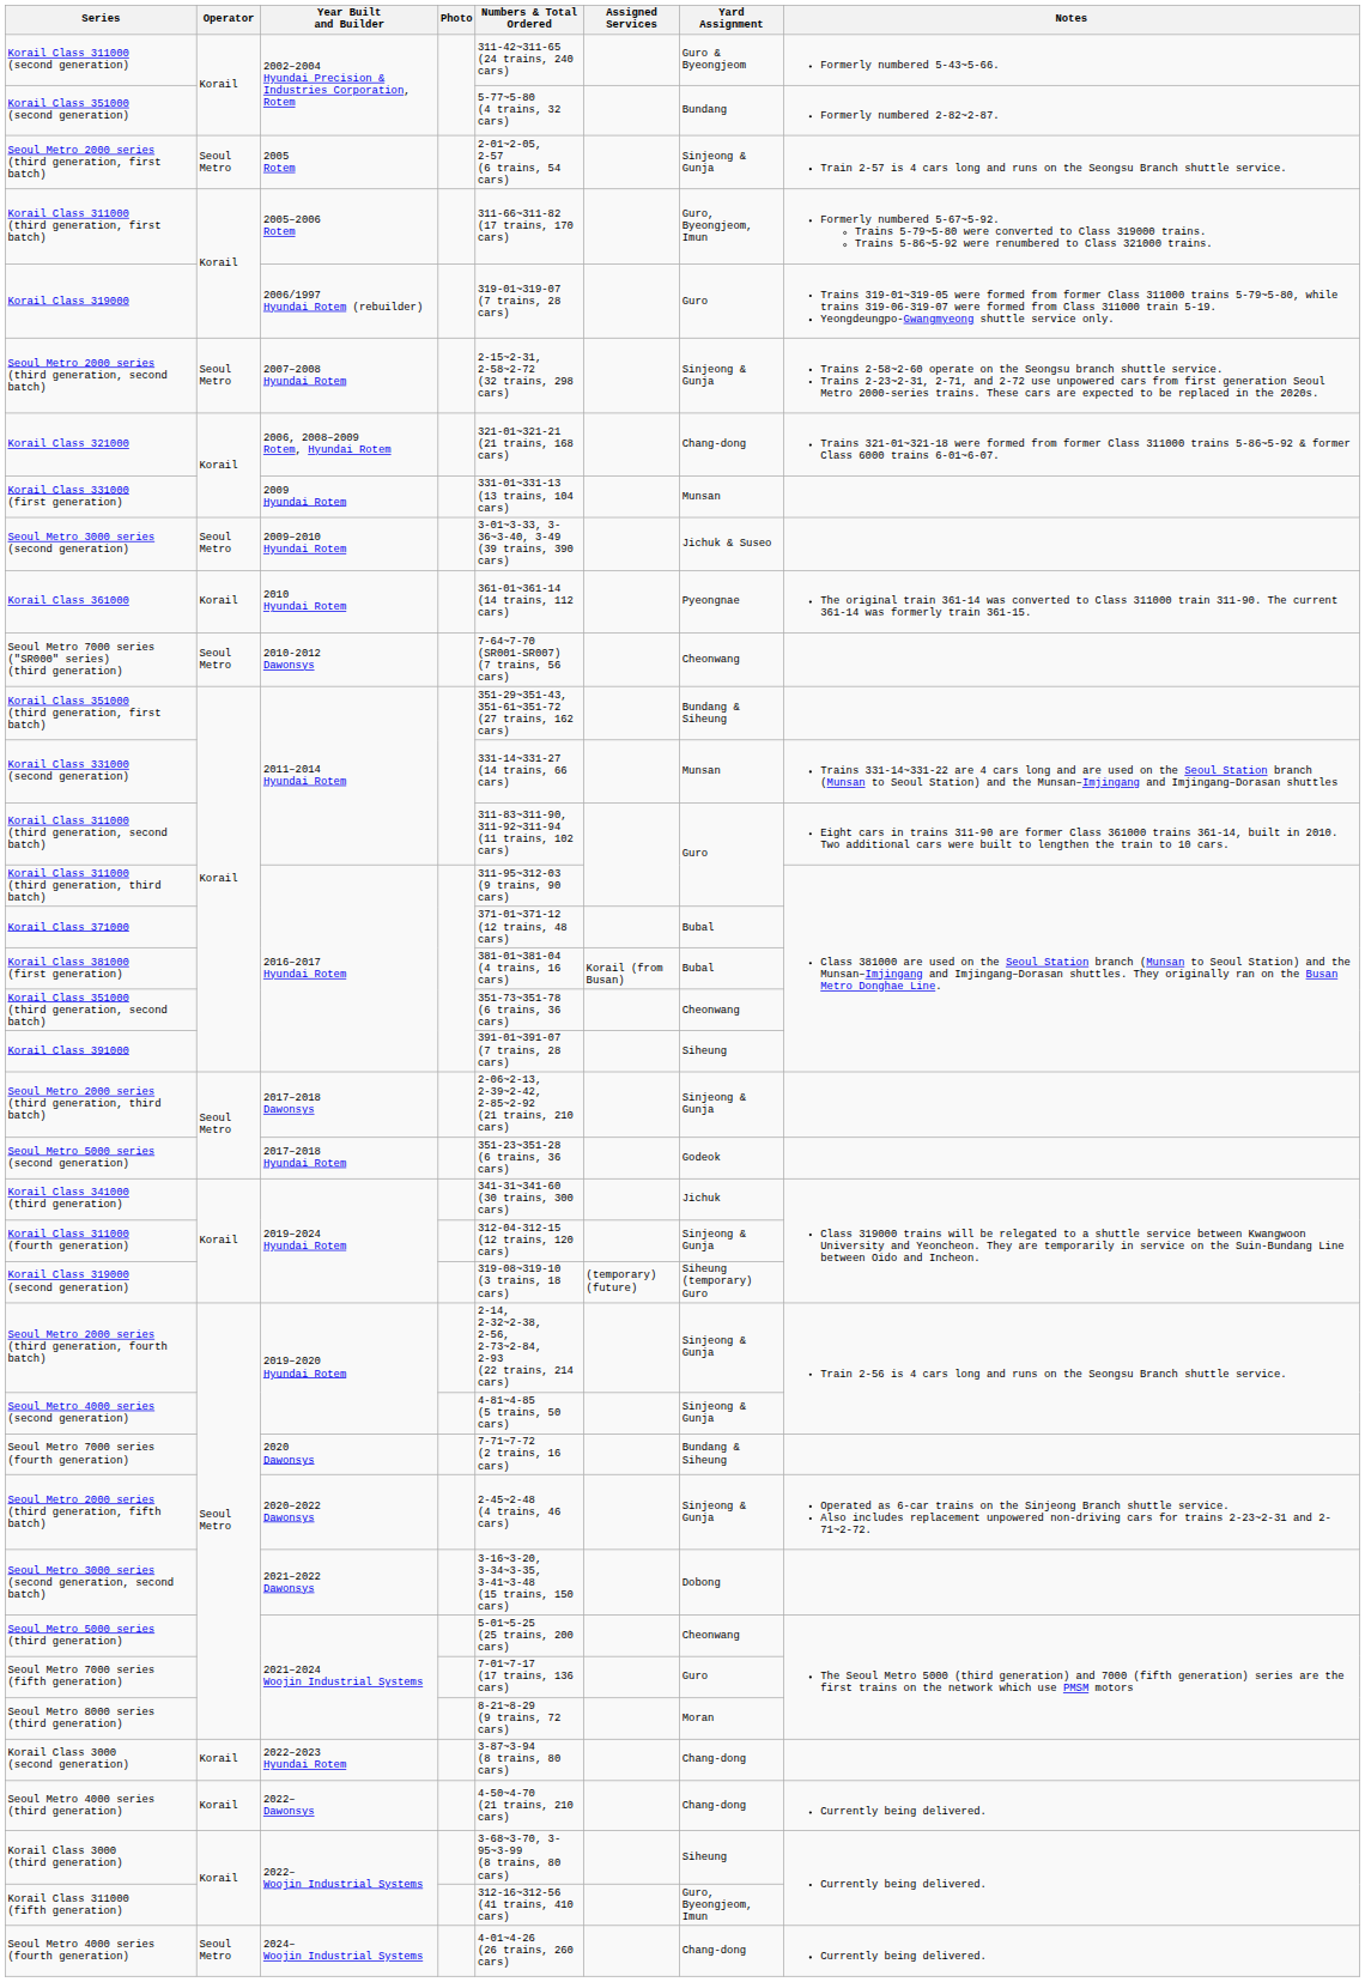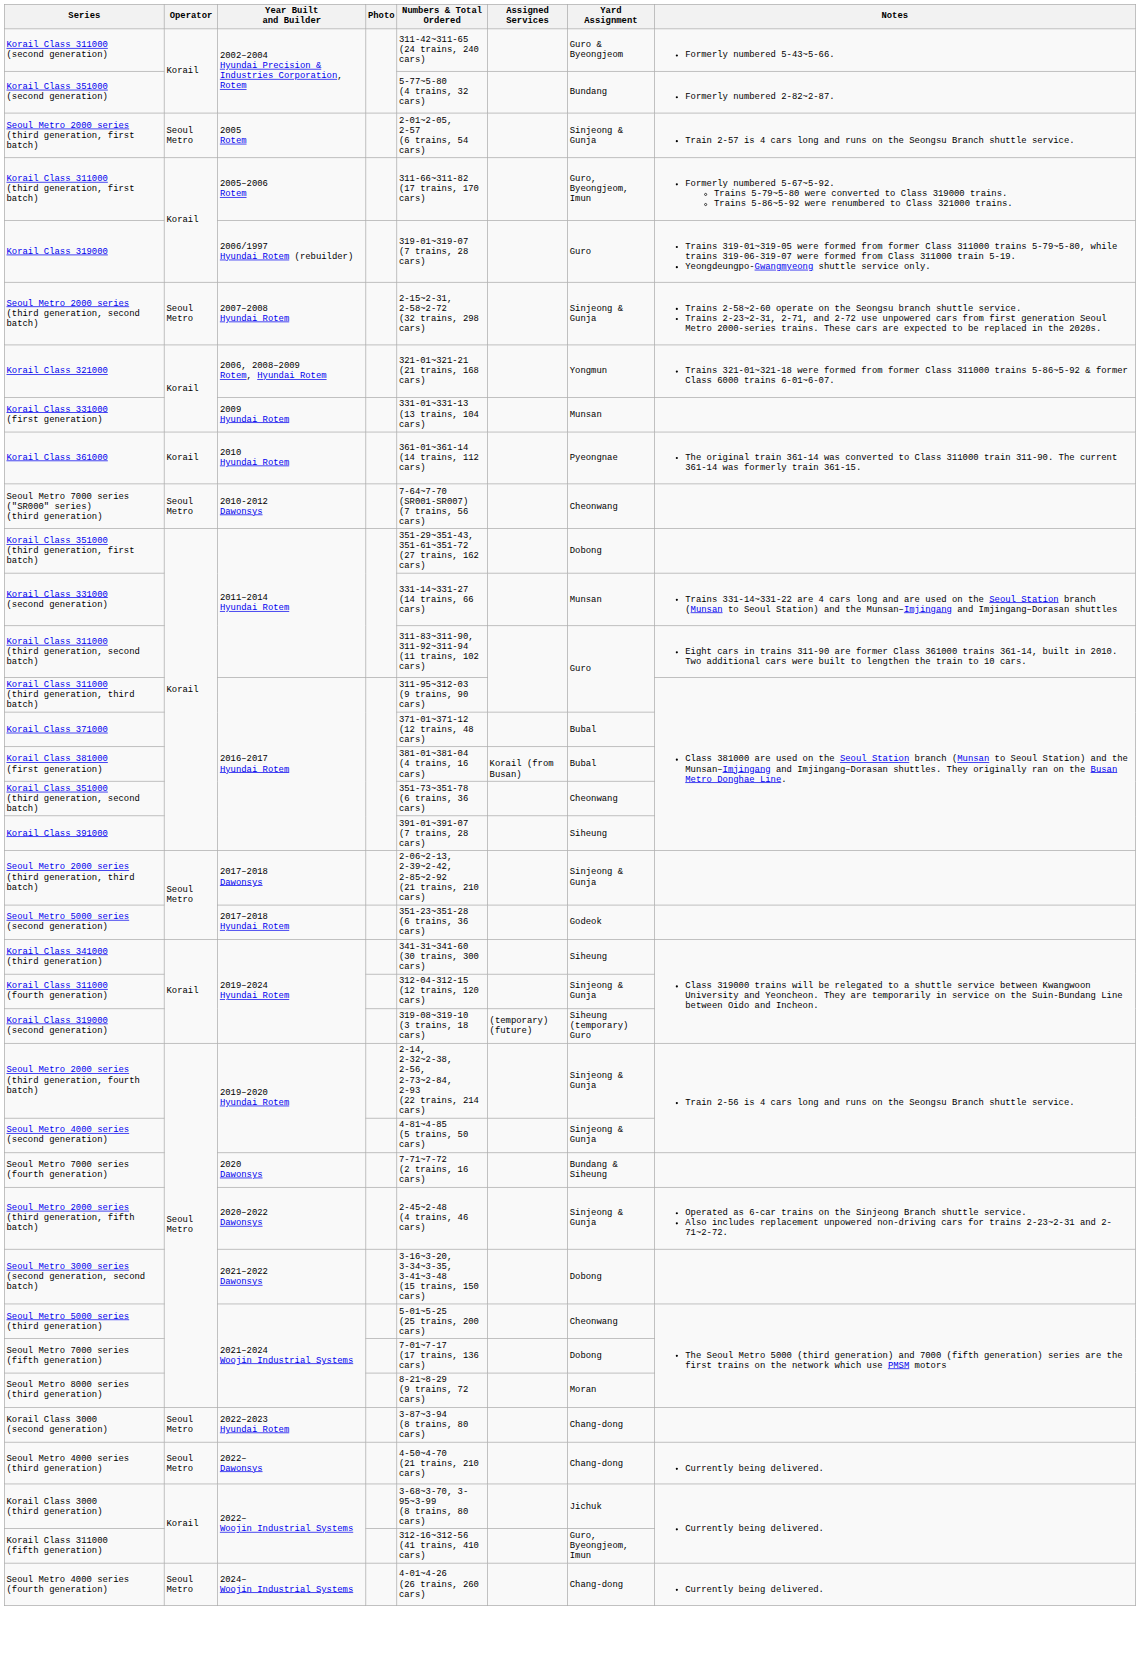Korail Class 321000 | Yard Assignment: Chang-dong -> Yongmun
- row: Seoul Metro 3000 series (second generation) | Seoul Metro | 2009–2010 Hyundai Rotem | 3-01~3-33, 3-36~3-40, 3-49 (39 trains, 390 cars) | Jichuk & Suseo
Korail Class 351000 (third generation, first batch) | Yard Assignment: Bundang & Siheung -> Dobong
Korail Class 341000 (third generation) | Yard Assignment: Jichuk -> Siheung
Seoul Metro 7000 series (fifth generation) | Yard Assignment: Guro -> Dobong
Korail Class 3000 (second generation) | Operator: Korail -> Seoul Metro
Seoul Metro 4000 series (third generation) | Operator: Korail -> Seoul Metro
Korail Class 3000 (third generation) | Yard Assignment: Siheung -> Jichuk
